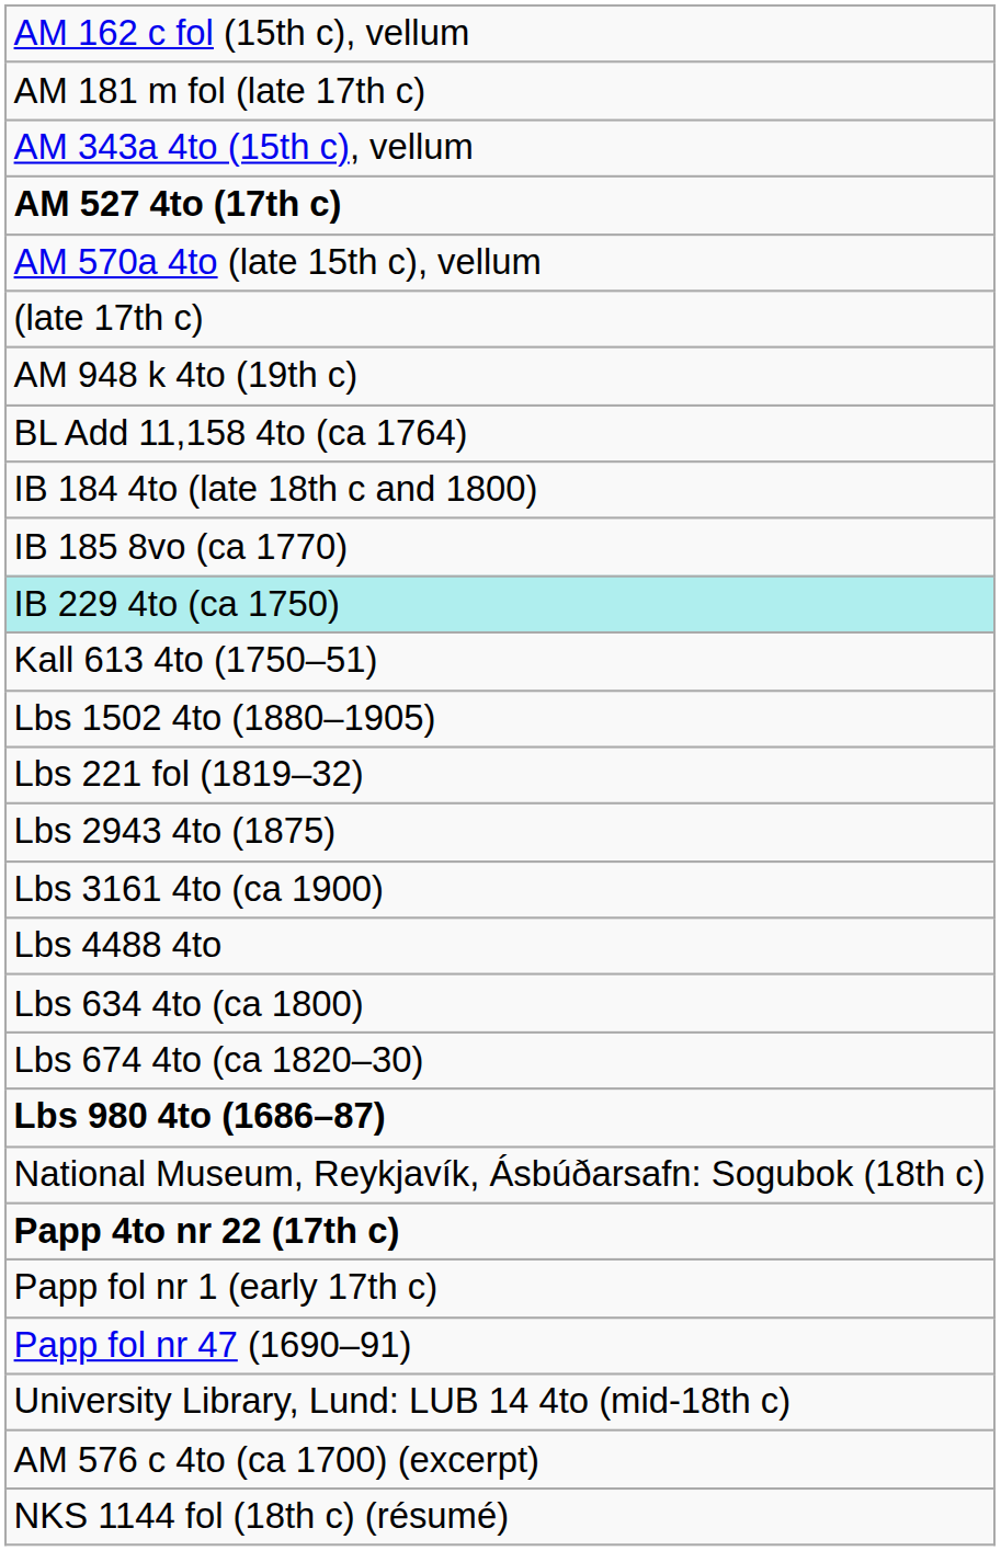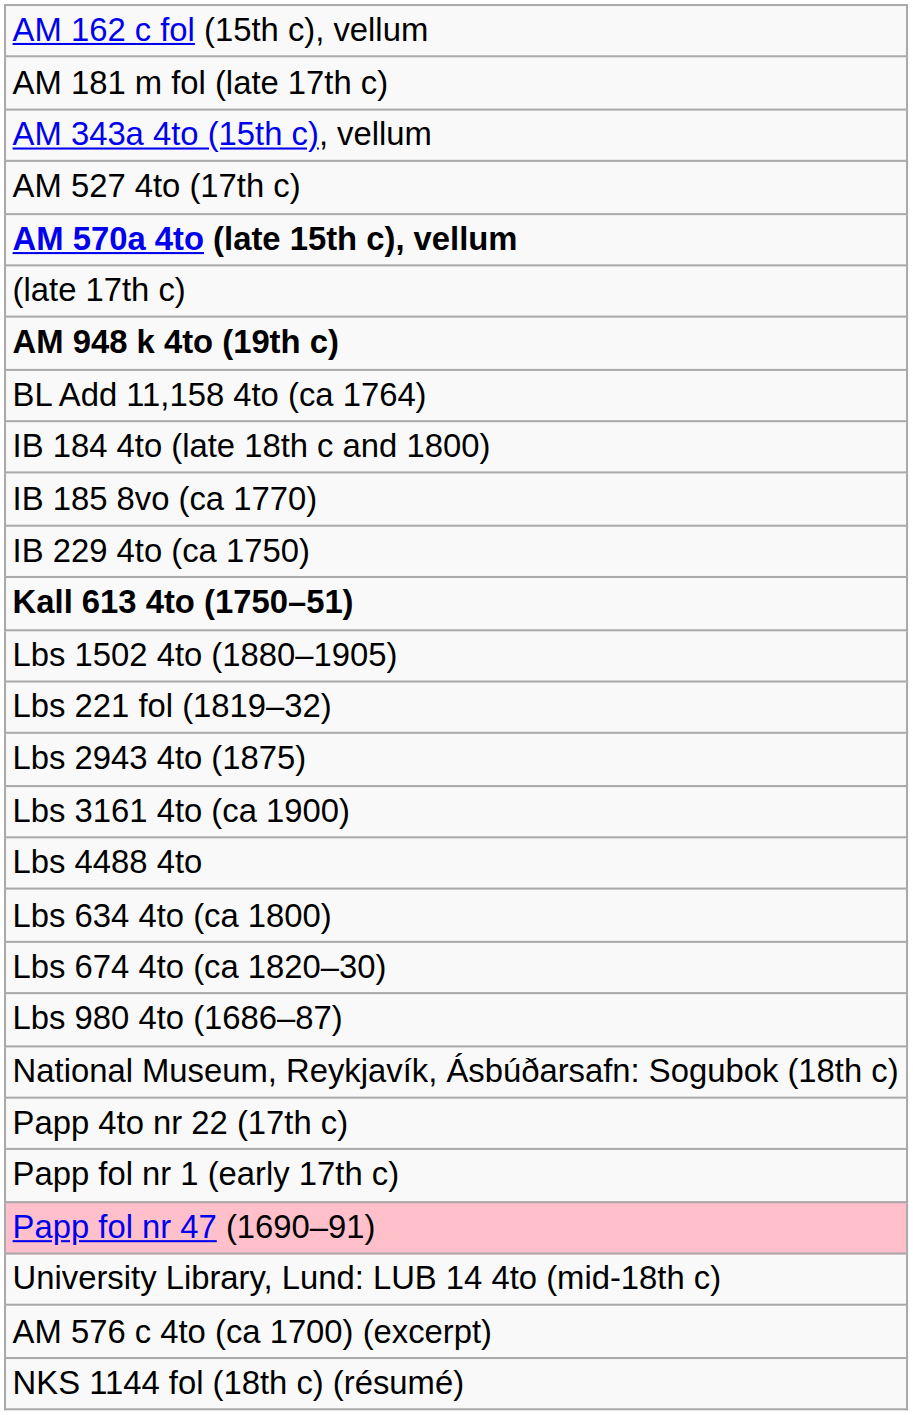row 4 | column 1: bold -> normal
row 5 | column 1: normal -> bold
row 7 | column 1: normal -> bold
row 11 | column 1: paleturquoise background -> no background
row 12 | column 1: normal -> bold
row 20 | column 1: bold -> normal
row 22 | column 1: bold -> normal
row 24 | column 1: no background -> pink background
